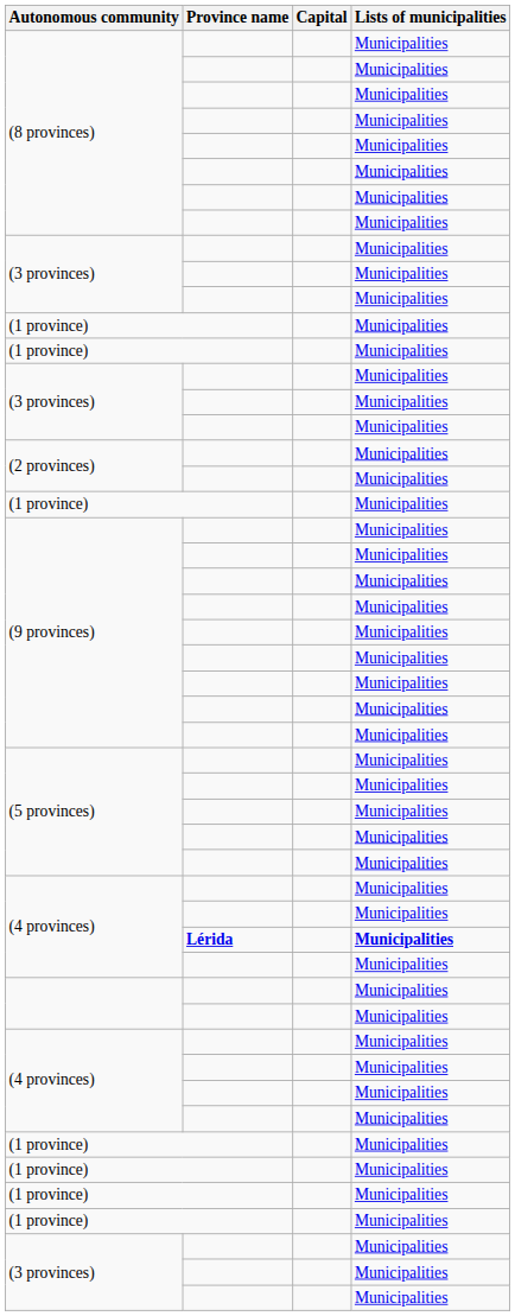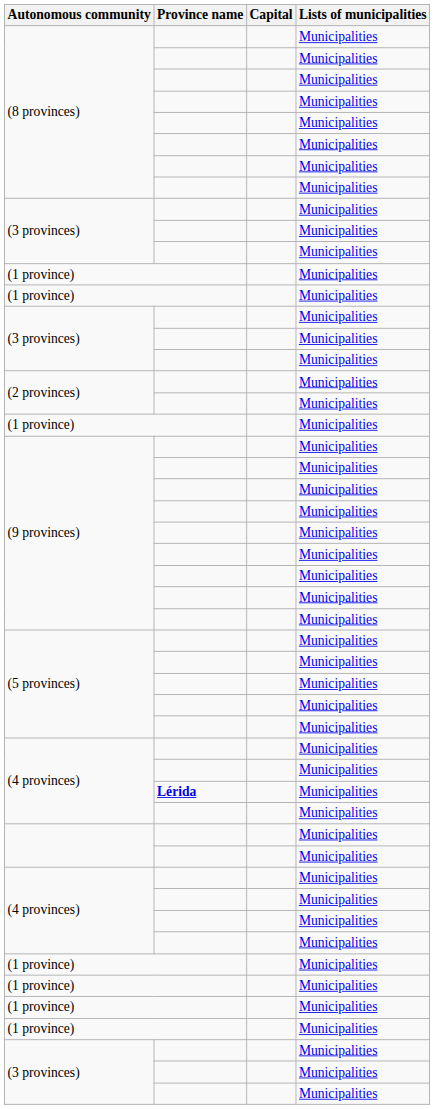(4 provinces) / Lérida | Lists of municipalities: bold -> normal
